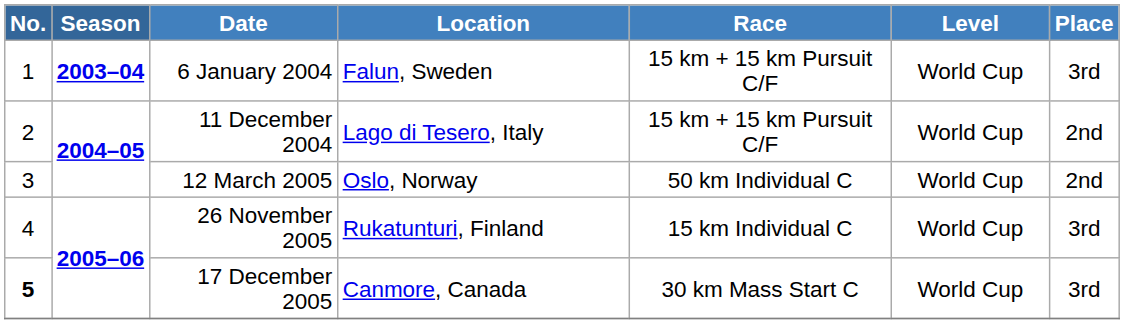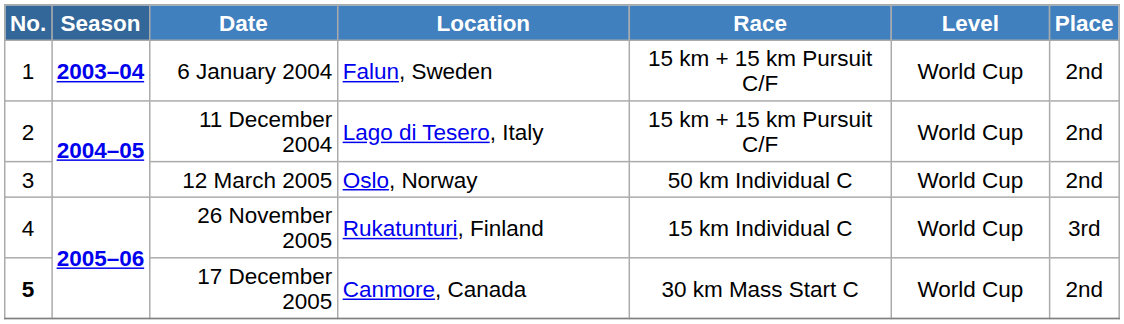6 January 2004 | Place: 3rd -> 2nd
17 December 2005 | Place: 3rd -> 2nd
